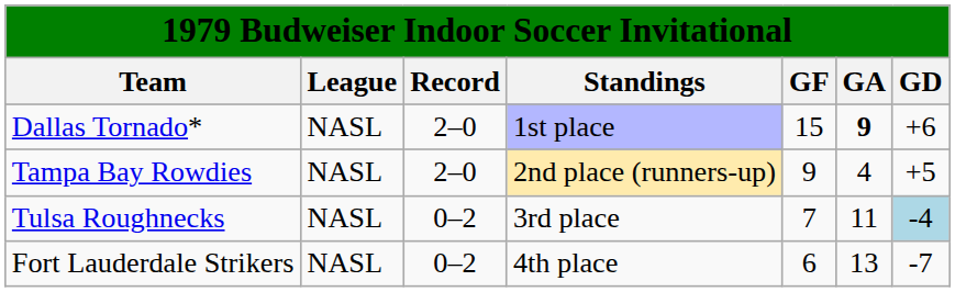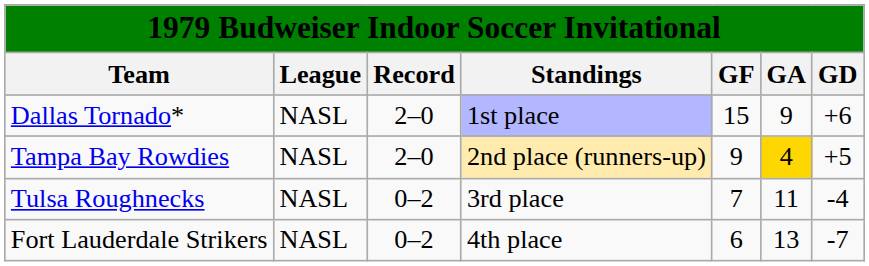Dallas Tornado* | GA: bold -> normal
Tampa Bay Rowdies | GA: no background -> gold background
Tulsa Roughnecks | GD: lightblue background -> no background
